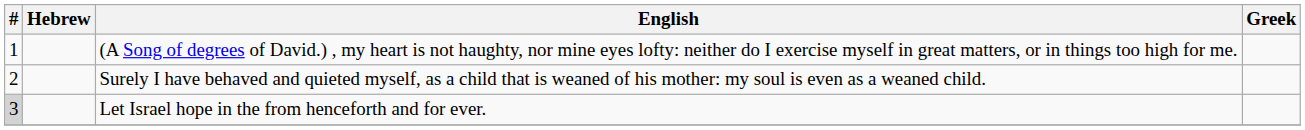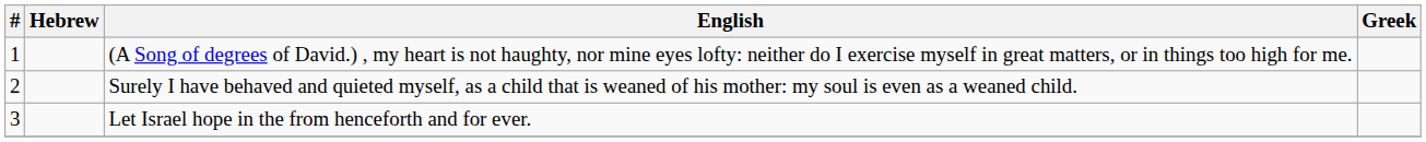Let Israel hope in the from henceforth and for ever. | #: lightgrey background -> no background
